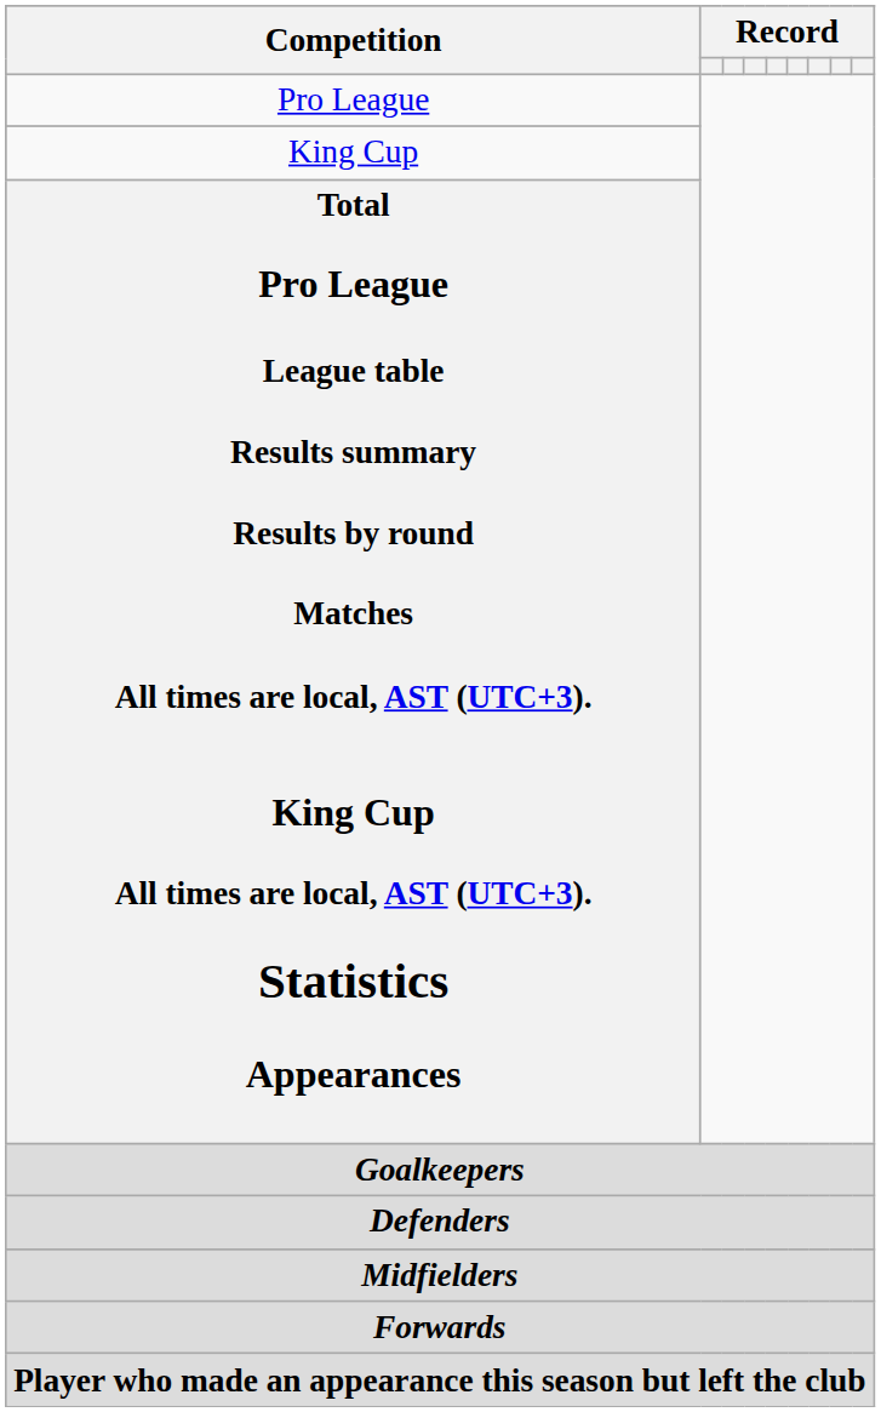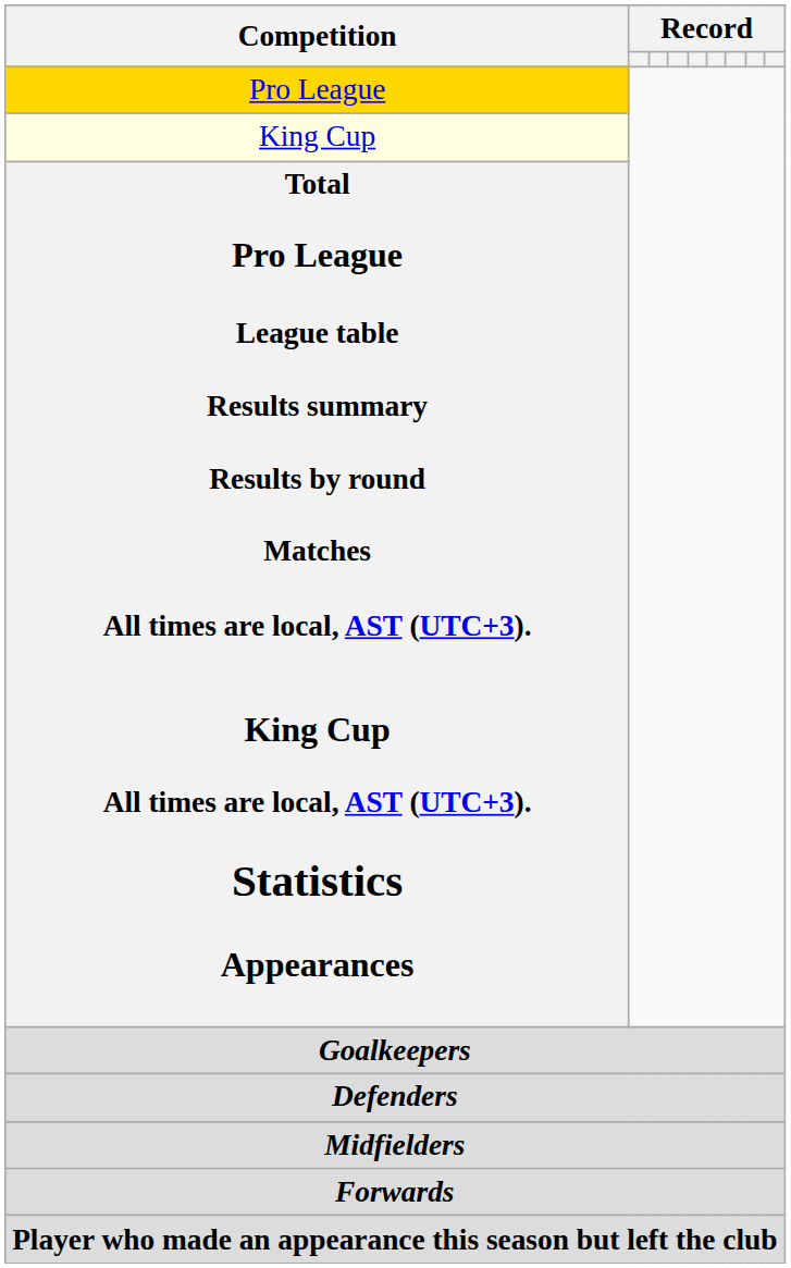Pro League | Competition: no background -> gold background
King Cup | Competition: no background -> lightyellow background
